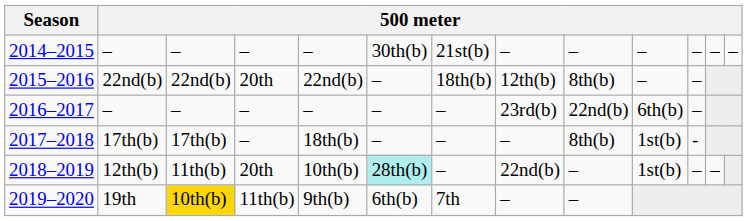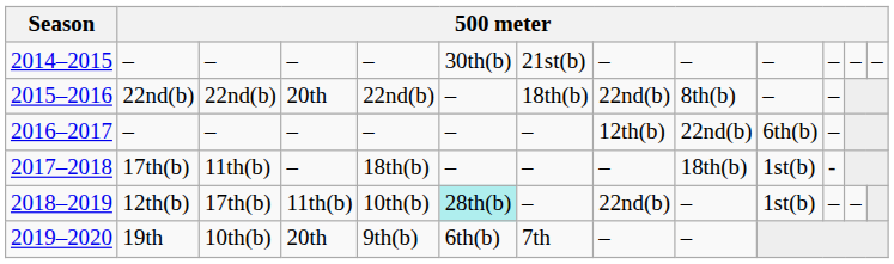2015–2016 | column 8: 12th(b) -> 22nd(b)
2016–2017 | column 8: 23rd(b) -> 12th(b)
2017–2018 | column 3: 17th(b) -> 11th(b)
2017–2018 | column 9: 8th(b) -> 18th(b)
2018–2019 | column 3: 11th(b) -> 17th(b)
2018–2019 | column 4: 20th -> 11th(b)
2019–2020 | column 3: gold background -> no background
2019–2020 | column 4: 11th(b) -> 20th
